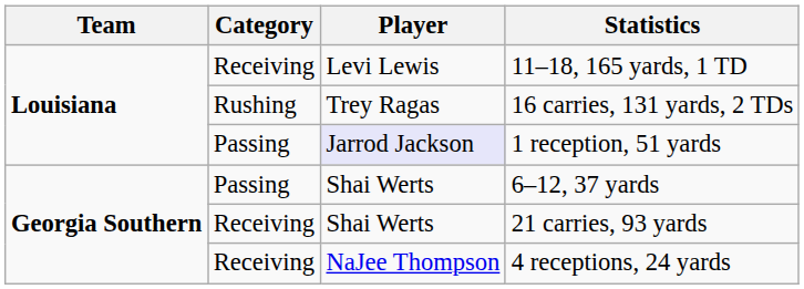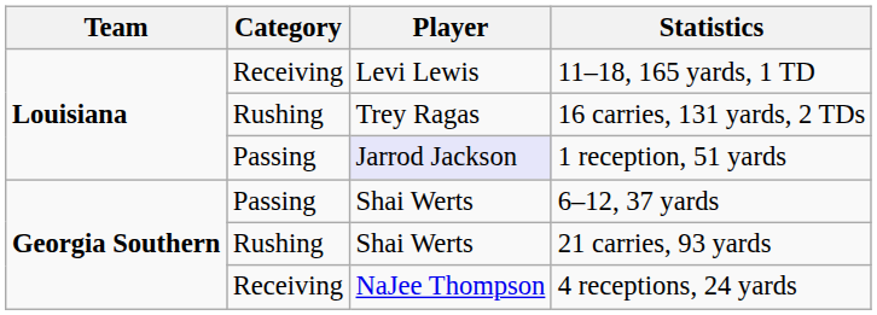21 carries, 93 yards | Category: Receiving -> Rushing
